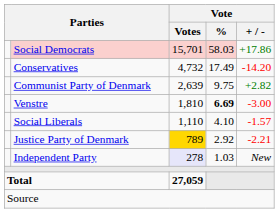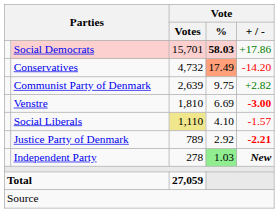Social Democrats | Vote / %: normal -> bold
Conservatives | Vote / %: no background -> lightsalmon background
Venstre | Vote / %: bold -> normal
Venstre | Vote / + / -: normal -> bold
Social Liberals | Vote / Votes: no background -> khaki background
Justice Party of Denmark | Vote / Votes: gold background -> no background
Justice Party of Denmark | Vote / + / -: normal -> bold
Independent Party | Vote / Votes: lavender background -> no background
Independent Party | Vote / %: no background -> lightgreen background
Independent Party | Vote / + / -: normal -> bold
